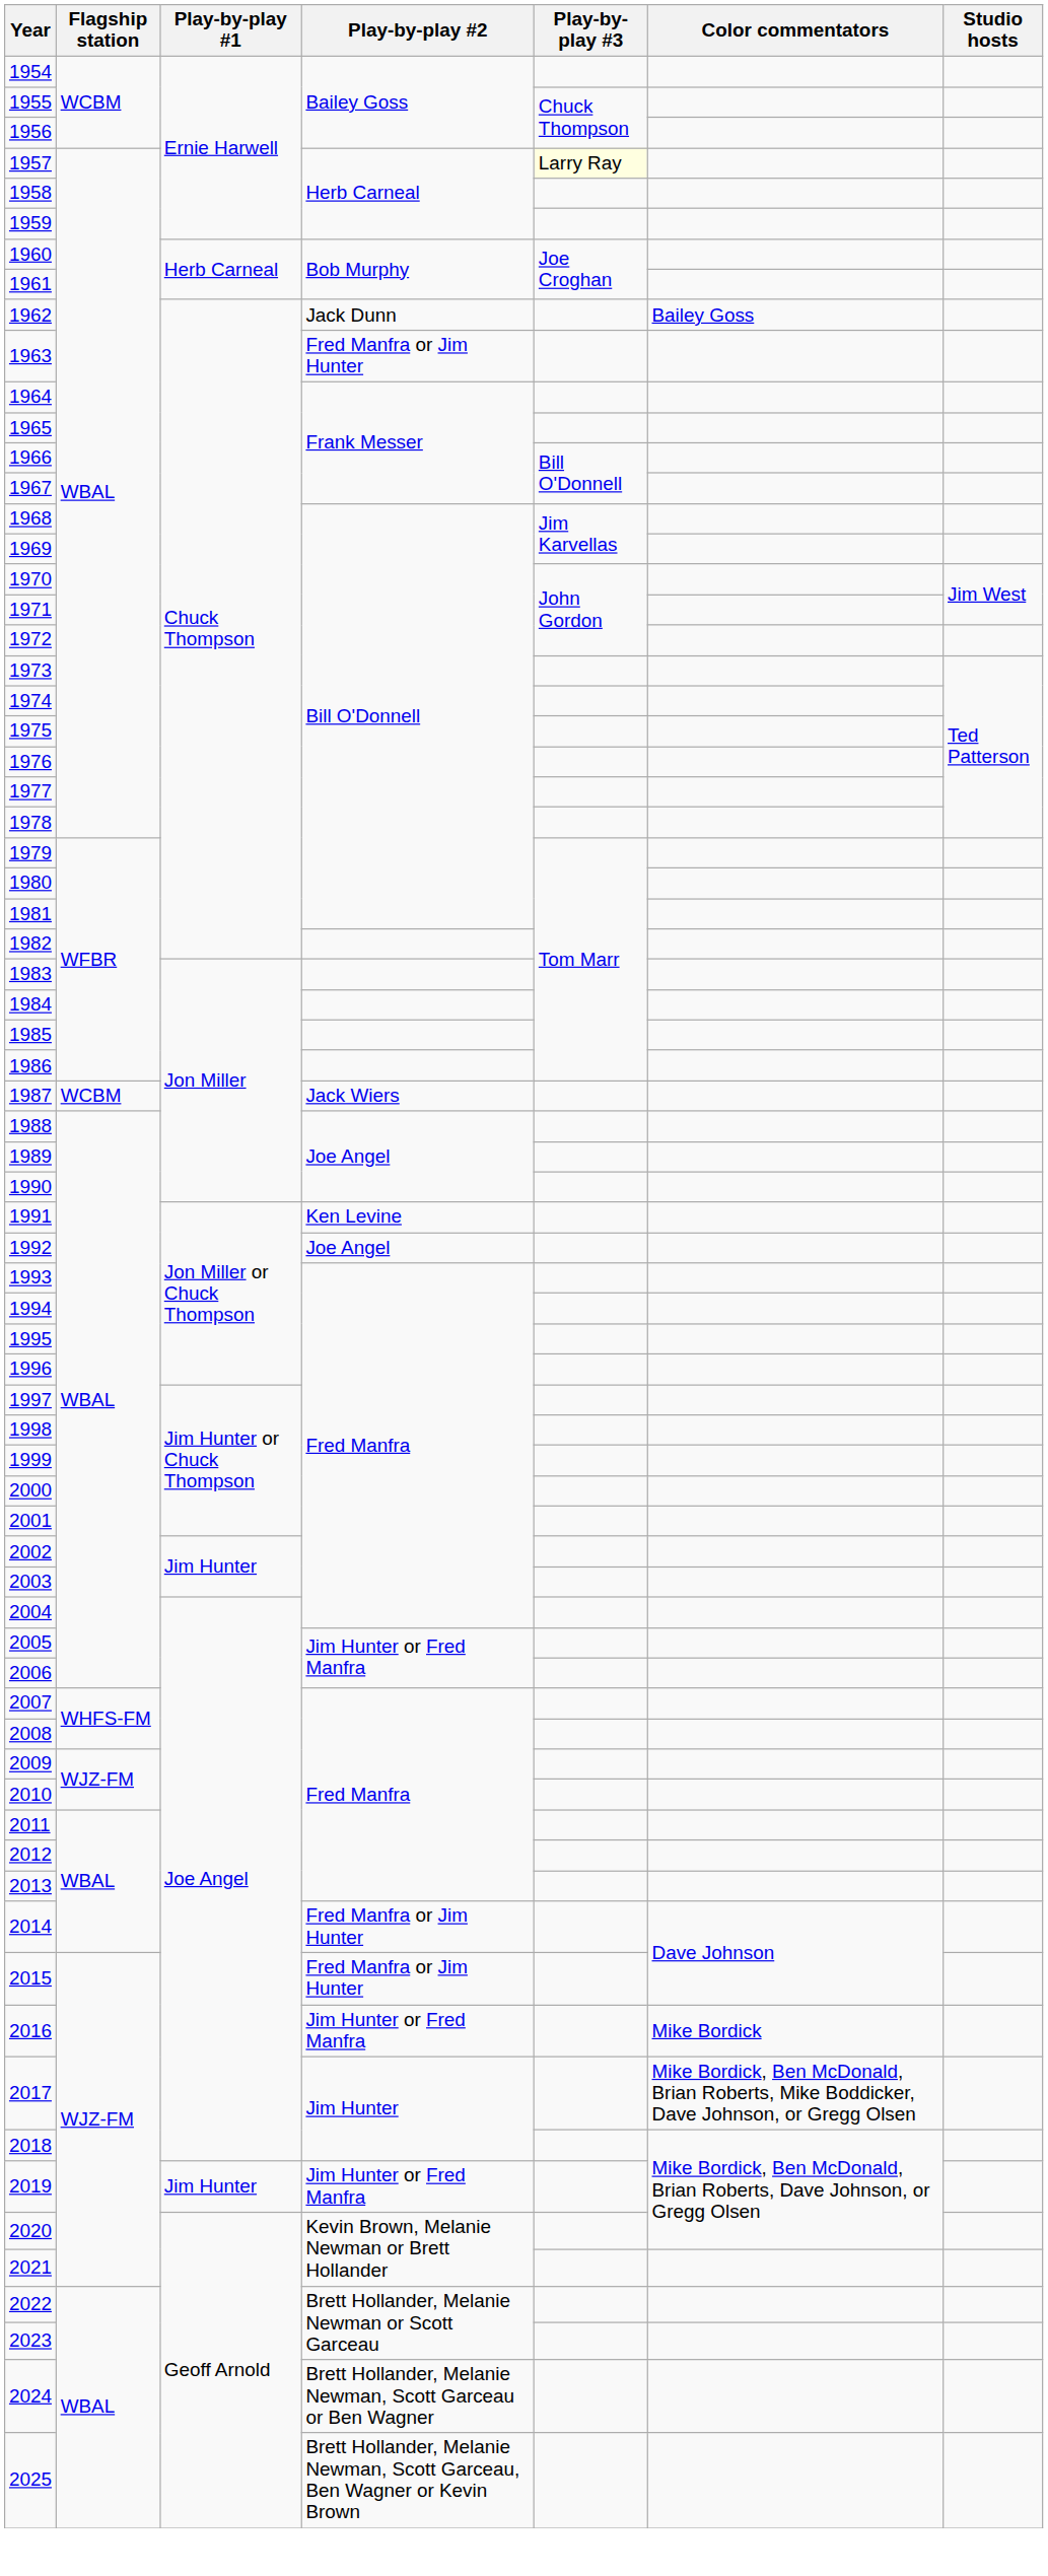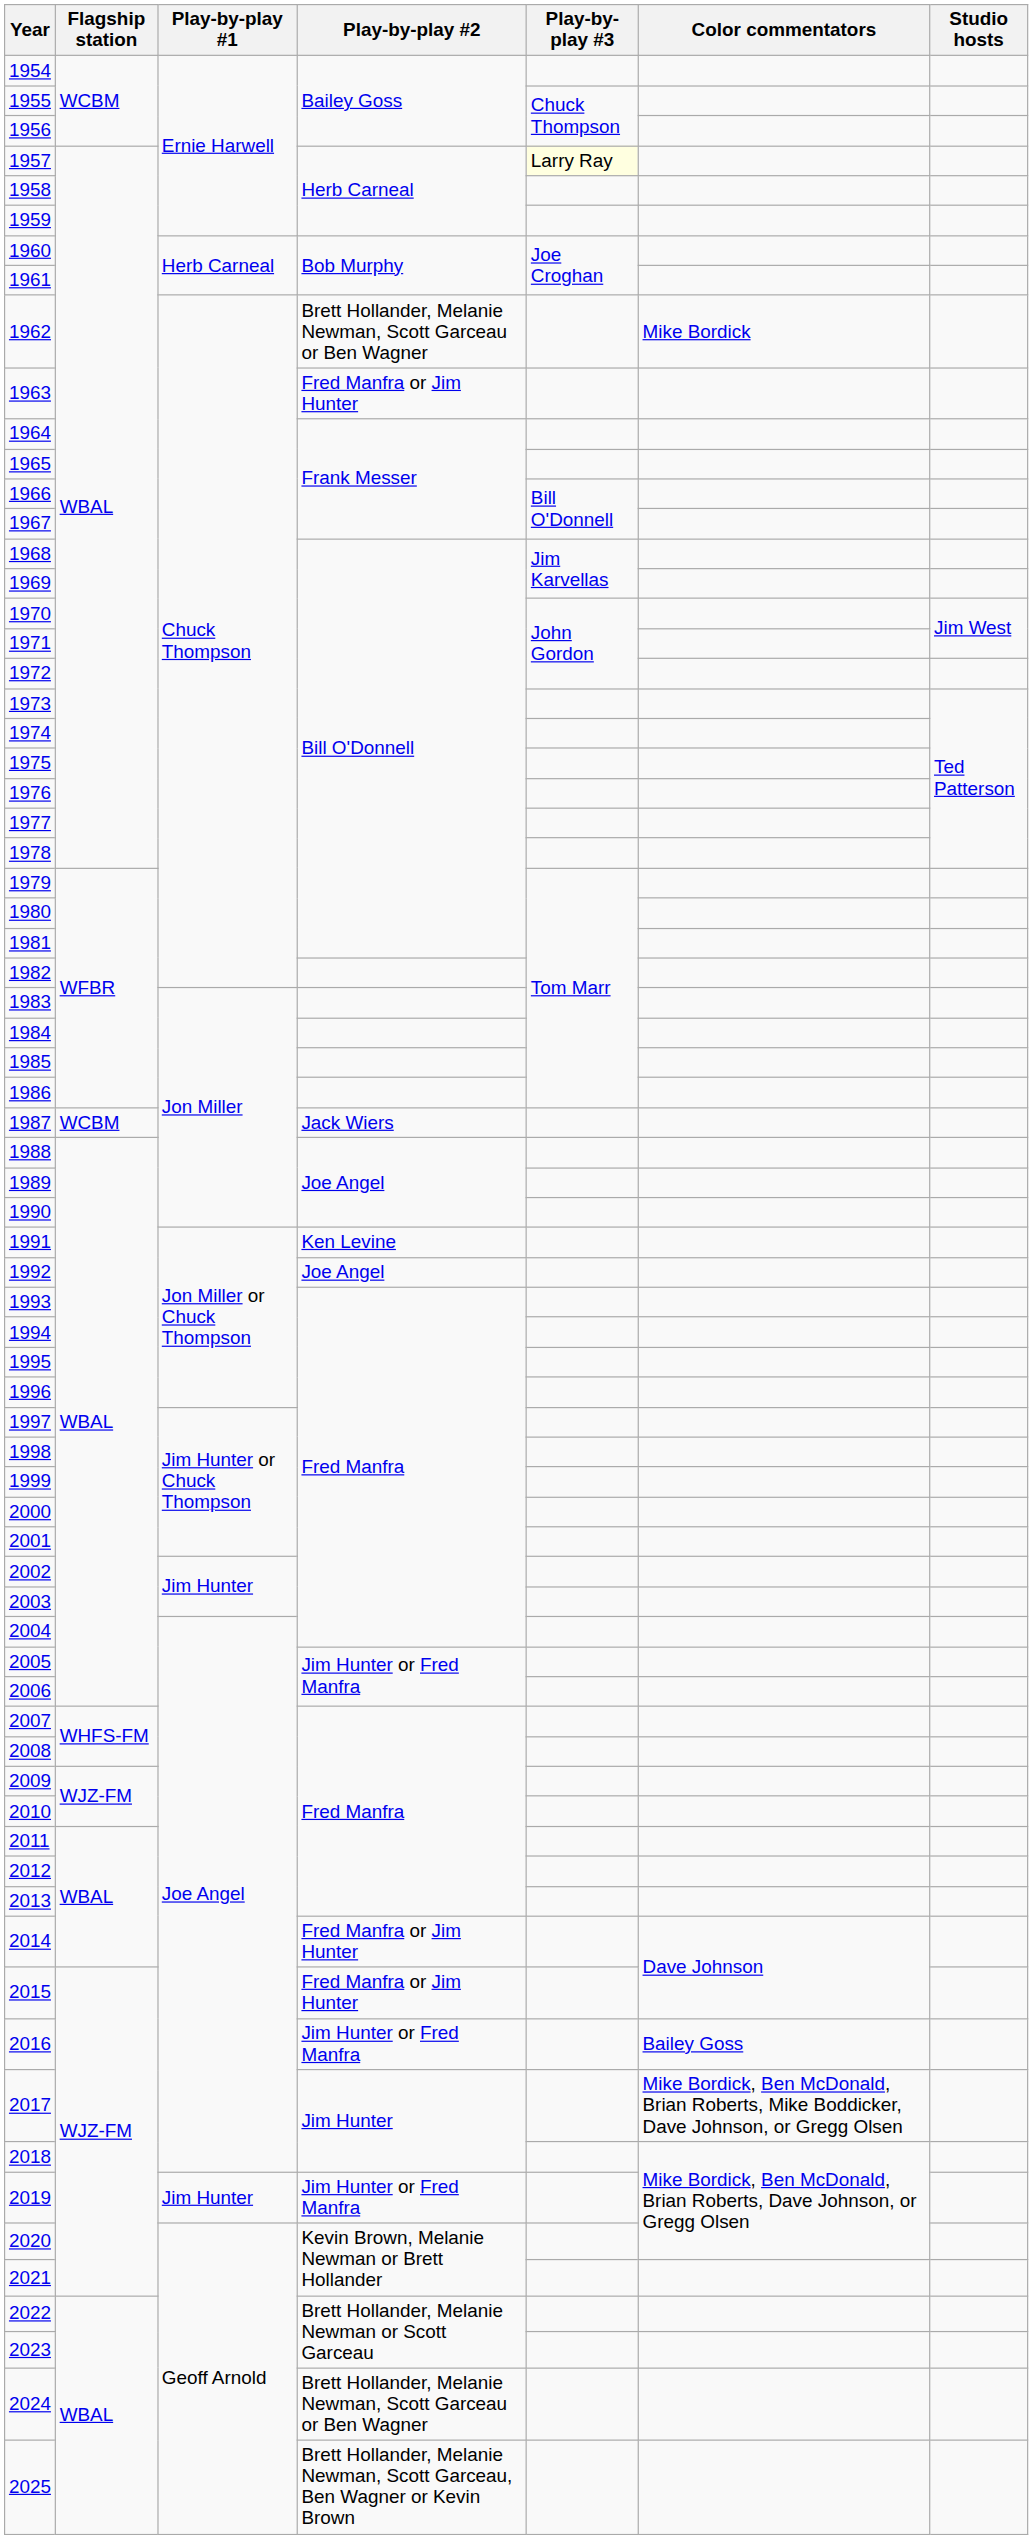1962 | Play-by-play #2: Jack Dunn -> Brett Hollander, Melanie Newman, Scott Garceau or Ben Wagner
1962 | Color commentators: Bailey Goss -> Mike Bordick
2016 | Color commentators: Mike Bordick -> Bailey Goss
